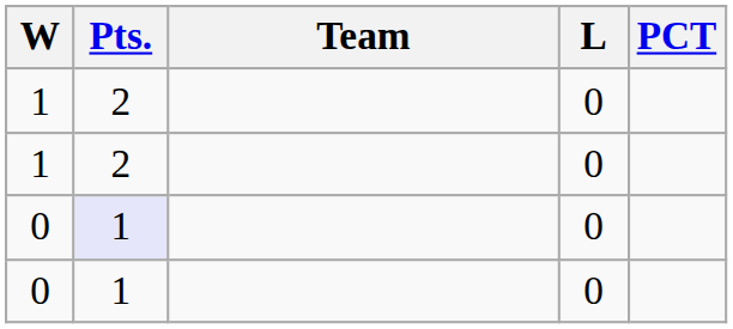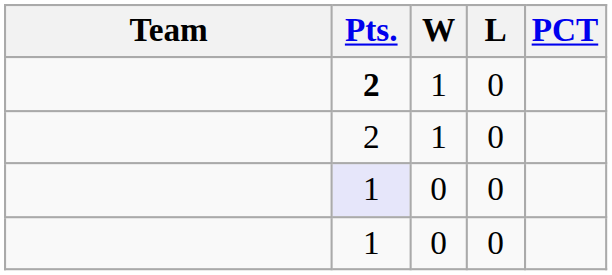columns swapped: Team <-> W
row 2 | Pts.: normal -> bold
